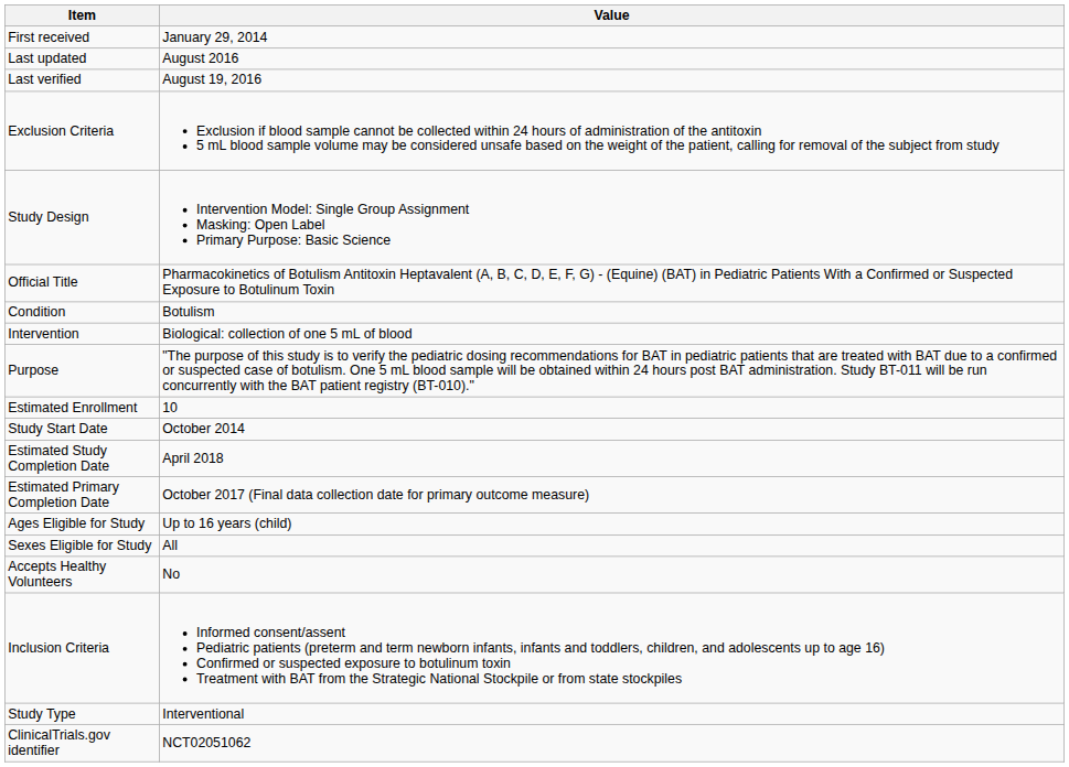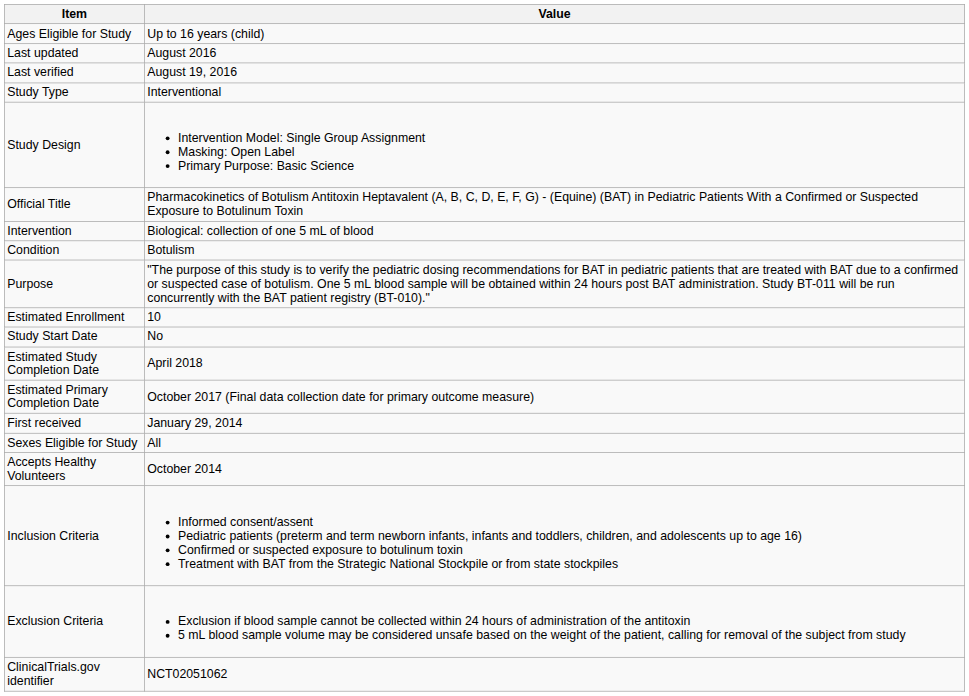rows swapped: First received <-> Ages Eligible for Study
rows swapped: Study Type <-> Exclusion Criteria
rows swapped: Condition <-> Intervention
Study Start Date | Value: October 2014 -> No
Accepts Healthy Volunteers | Value: No -> October 2014
